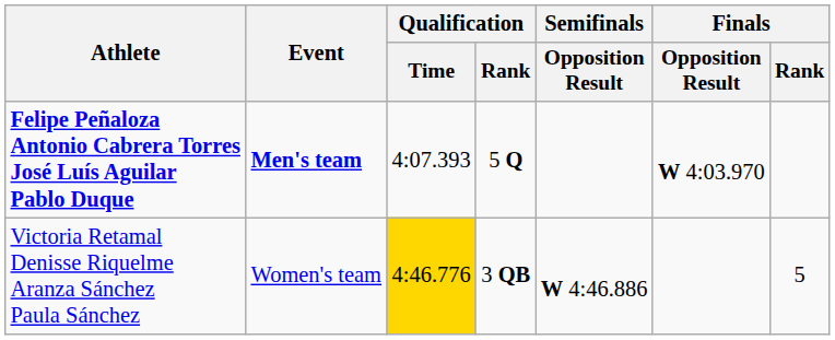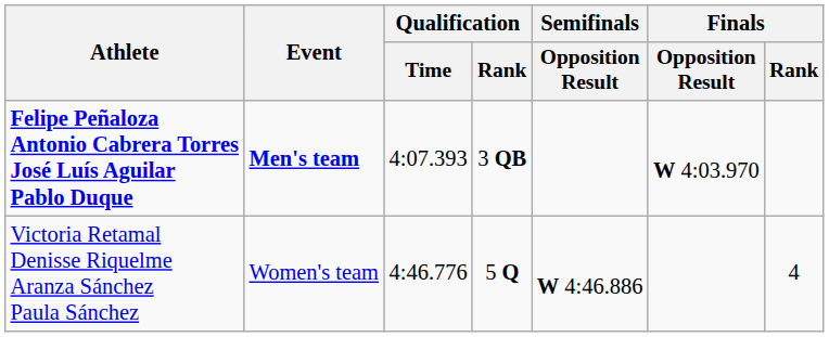row 3 | Qualification / Rank: 5 Q -> 3 QB
row 4 | Qualification / Time: gold background -> no background
row 4 | Qualification / Rank: 3 QB -> 5 Q
row 4 | Finals / Rank: 5 -> 4
